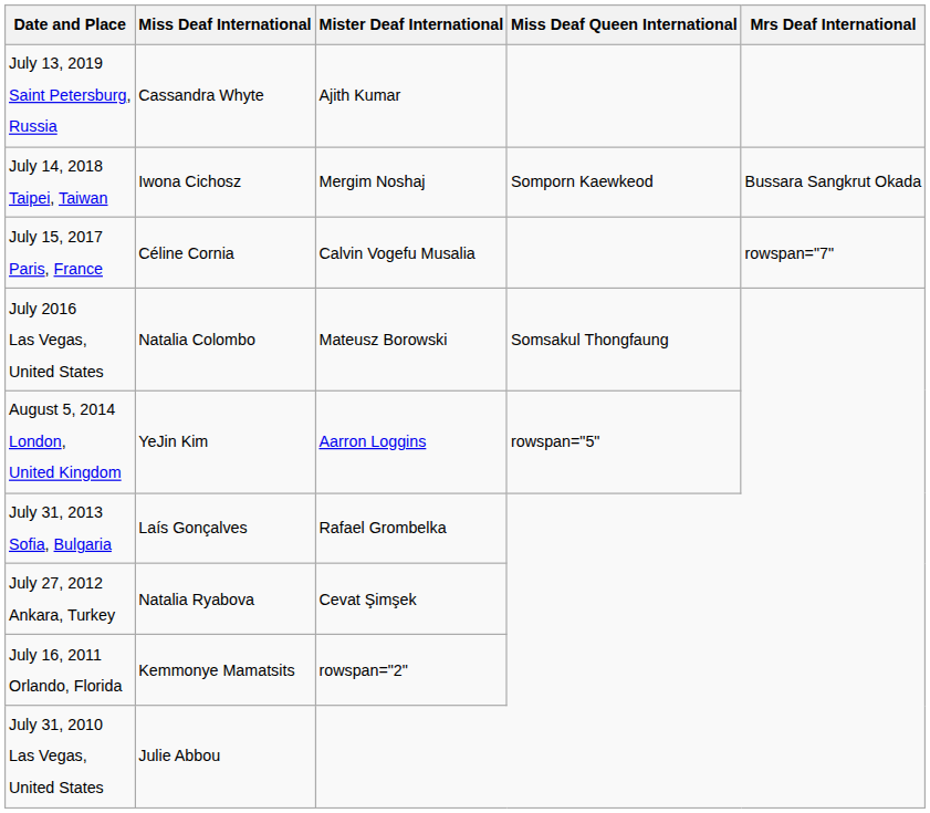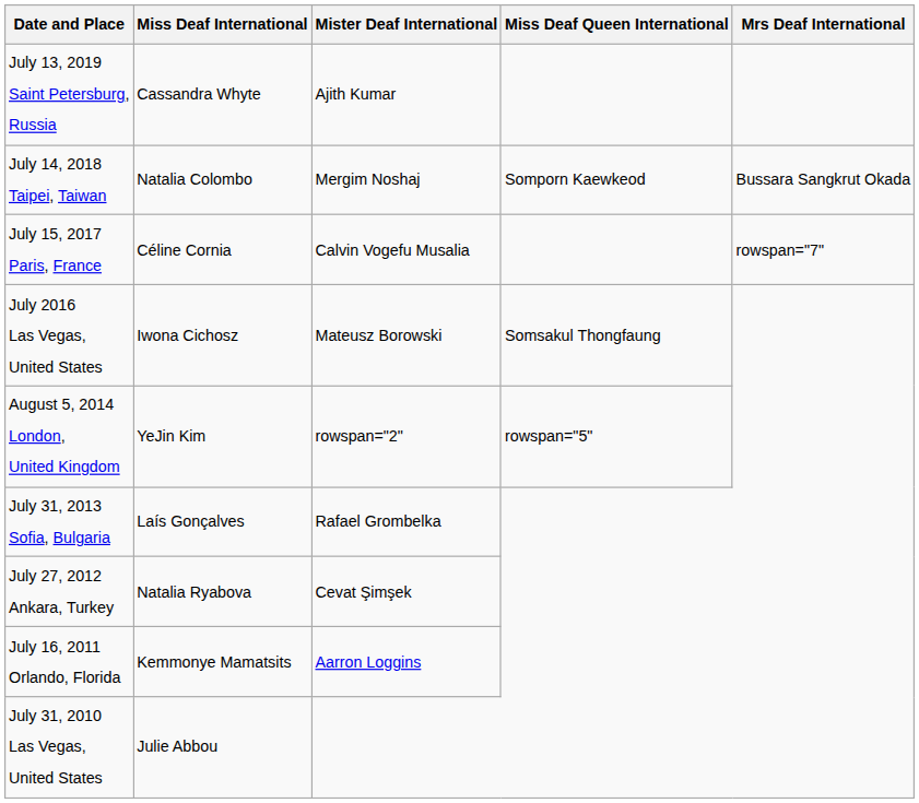July 14, 2018 Taipei, Taiwan | Miss Deaf International: Iwona Cichosz -> Natalia Colombo
July 2016 Las Vegas, United States | Miss Deaf International: Natalia Colombo -> Iwona Cichosz
August 5, 2014 London, United Kingdom | Mister Deaf International: Aarron Loggins -> rowspan="2"
July 16, 2011 Orlando, Florida | Mister Deaf International: rowspan="2" -> Aarron Loggins
